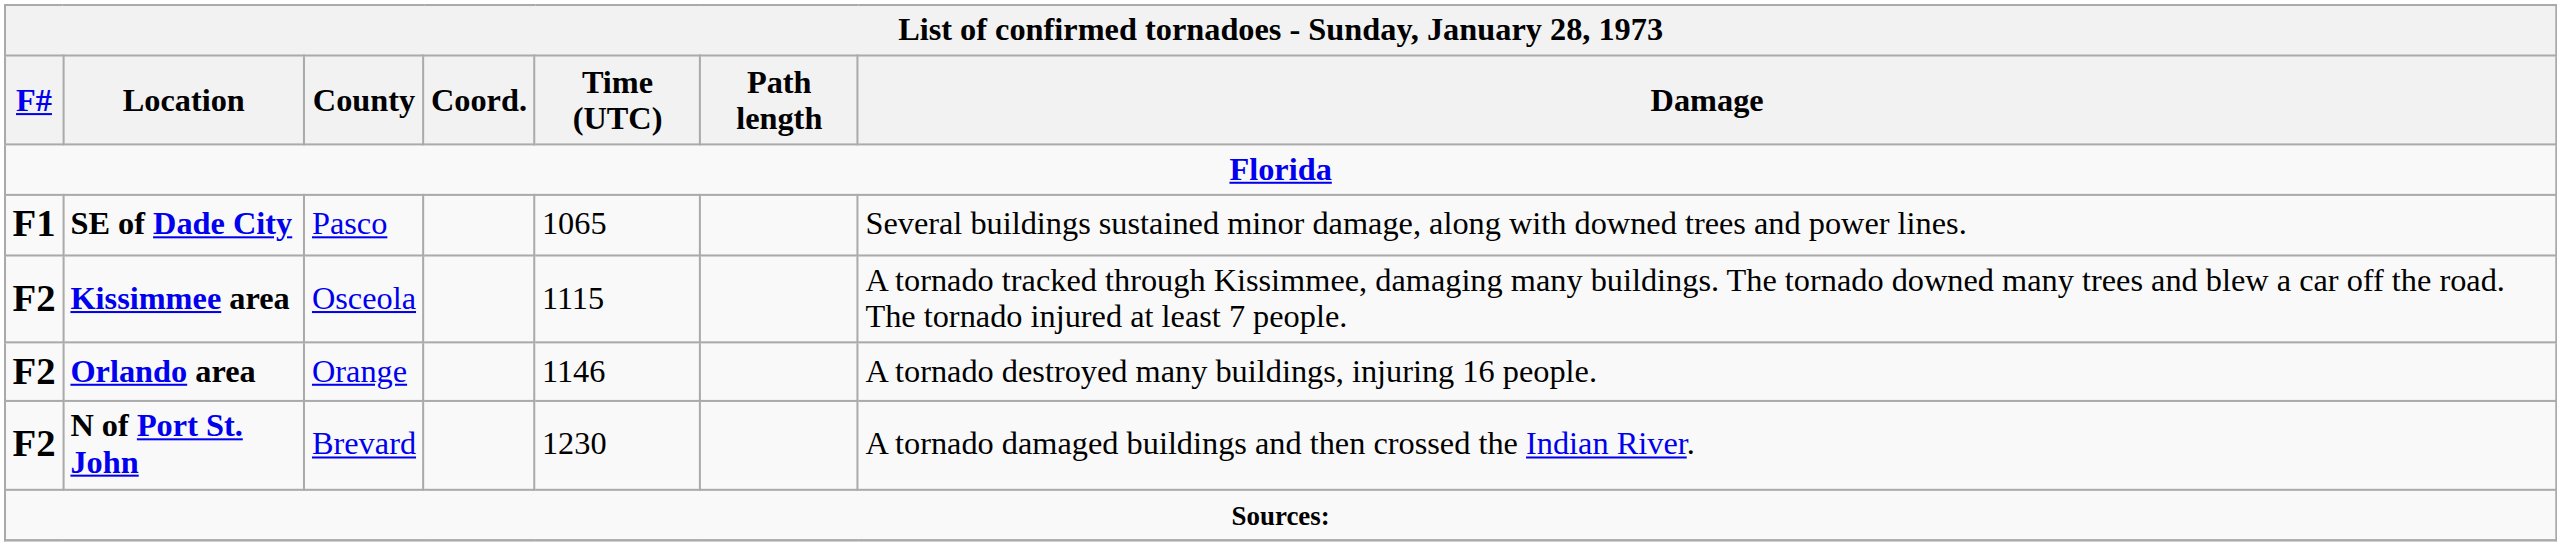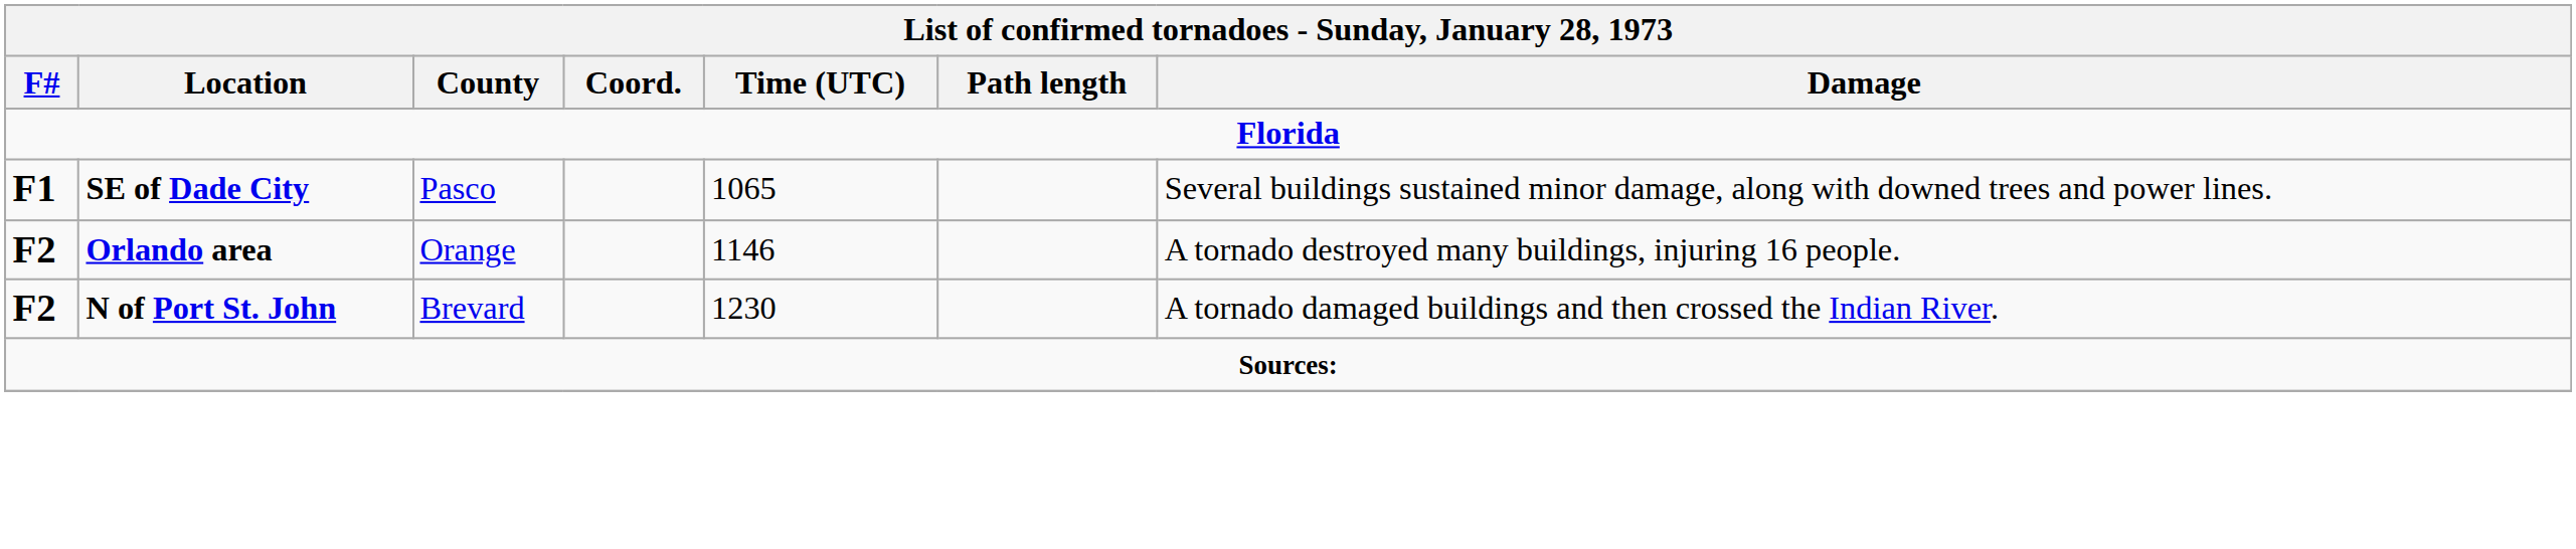- row: F2 | Kissimmee area | Osceola | 1115 | A tornado tracked through Kissimmee, damaging many buildings. The tornado downed many trees and blew a car off the road. The tornado injured at least 7 people.
